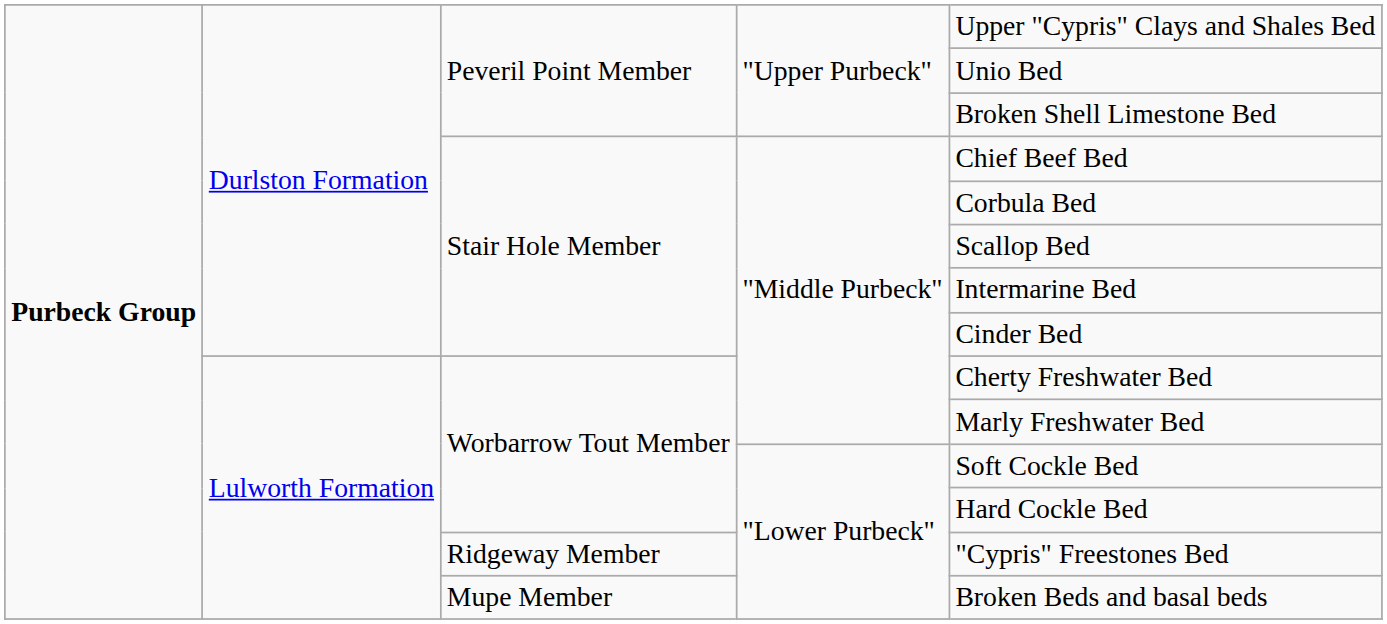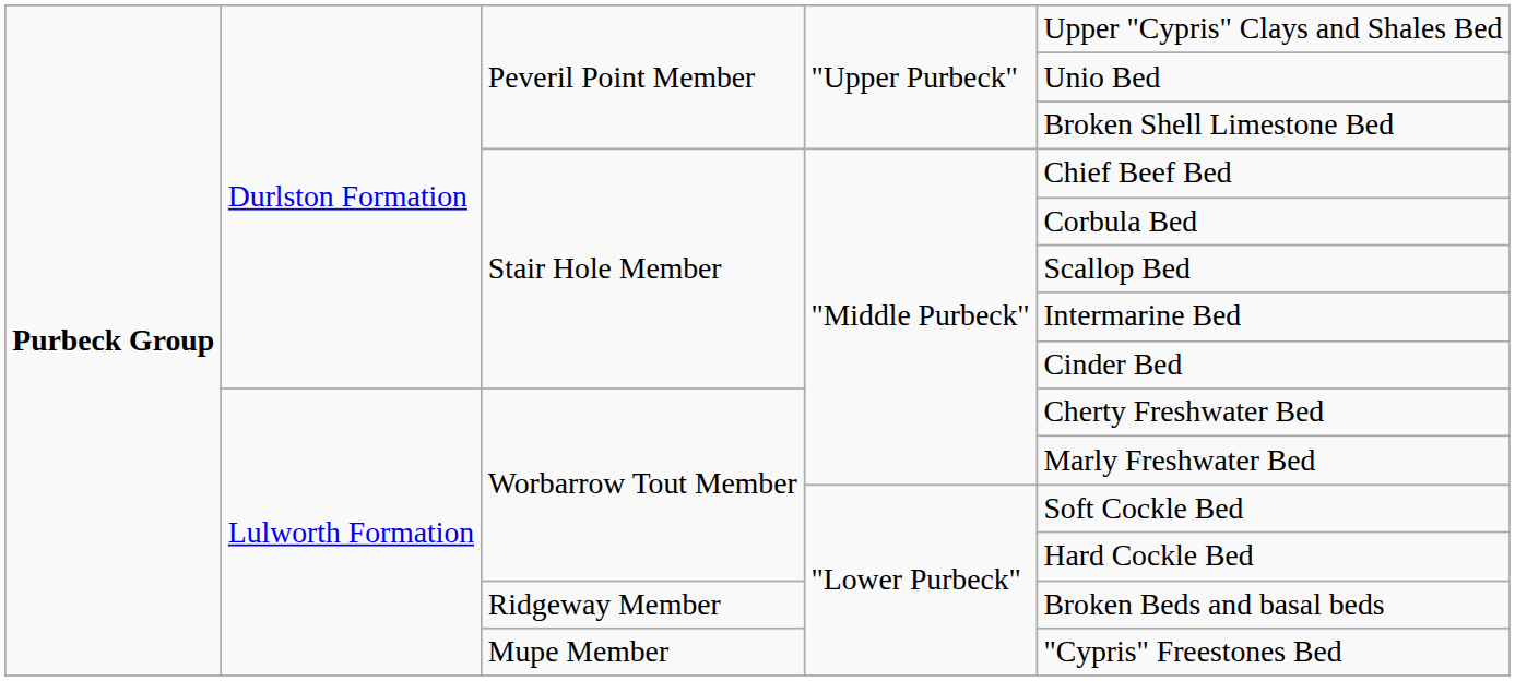Ridgeway Member | column 5: "Cypris" Freestones Bed -> Broken Beds and basal beds
Mupe Member | column 5: Broken Beds and basal beds -> "Cypris" Freestones Bed
